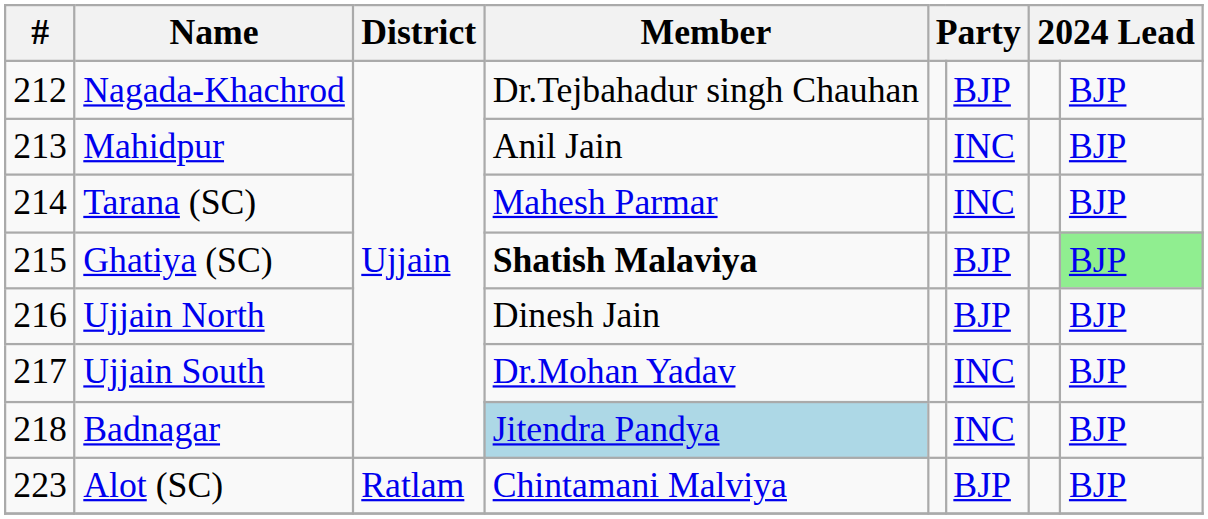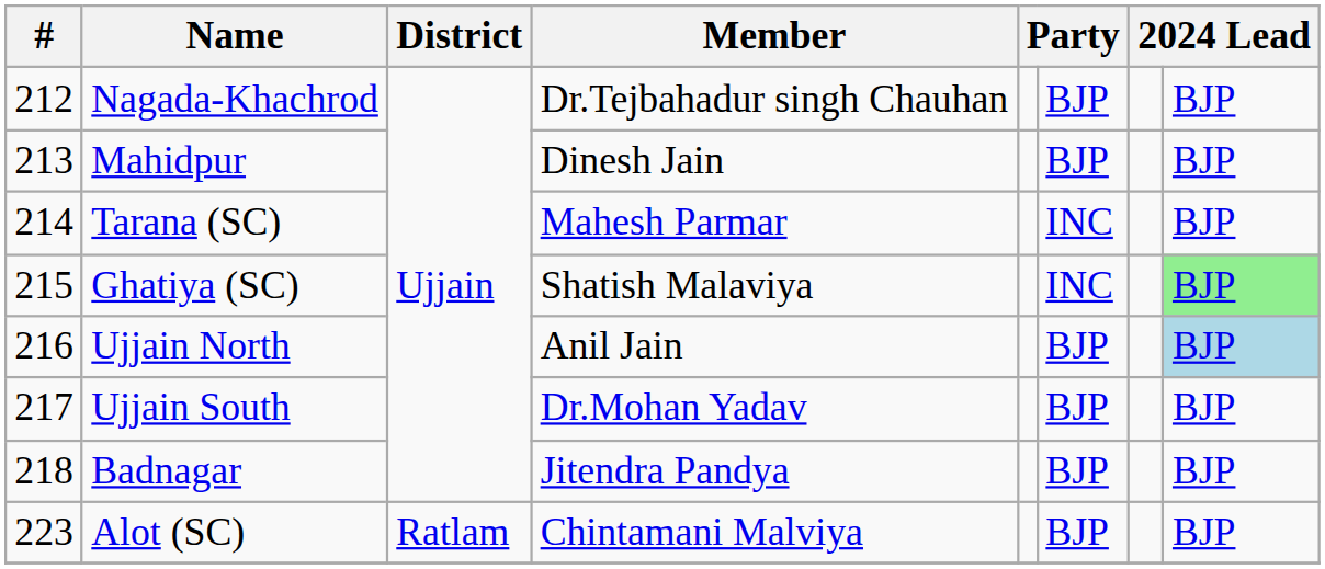Mahidpur | Member: Anil Jain -> Dinesh Jain
Mahidpur | column 6: INC -> BJP
Ghatiya (SC) | Member: bold -> normal
Ghatiya (SC) | column 6: BJP -> INC
Ujjain North | Member: Dinesh Jain -> Anil Jain
Ujjain North | column 8: no background -> lightblue background
Ujjain South | column 6: INC -> BJP
Badnagar | Member: lightblue background -> no background
Badnagar | column 6: INC -> BJP
